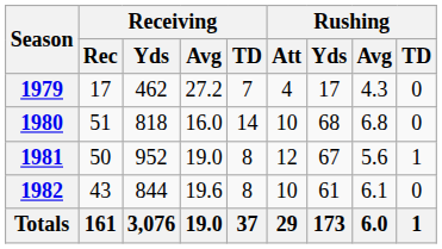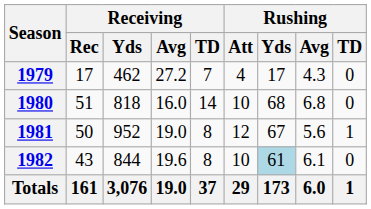1982 | Rushing / Yds: no background -> lightblue background
